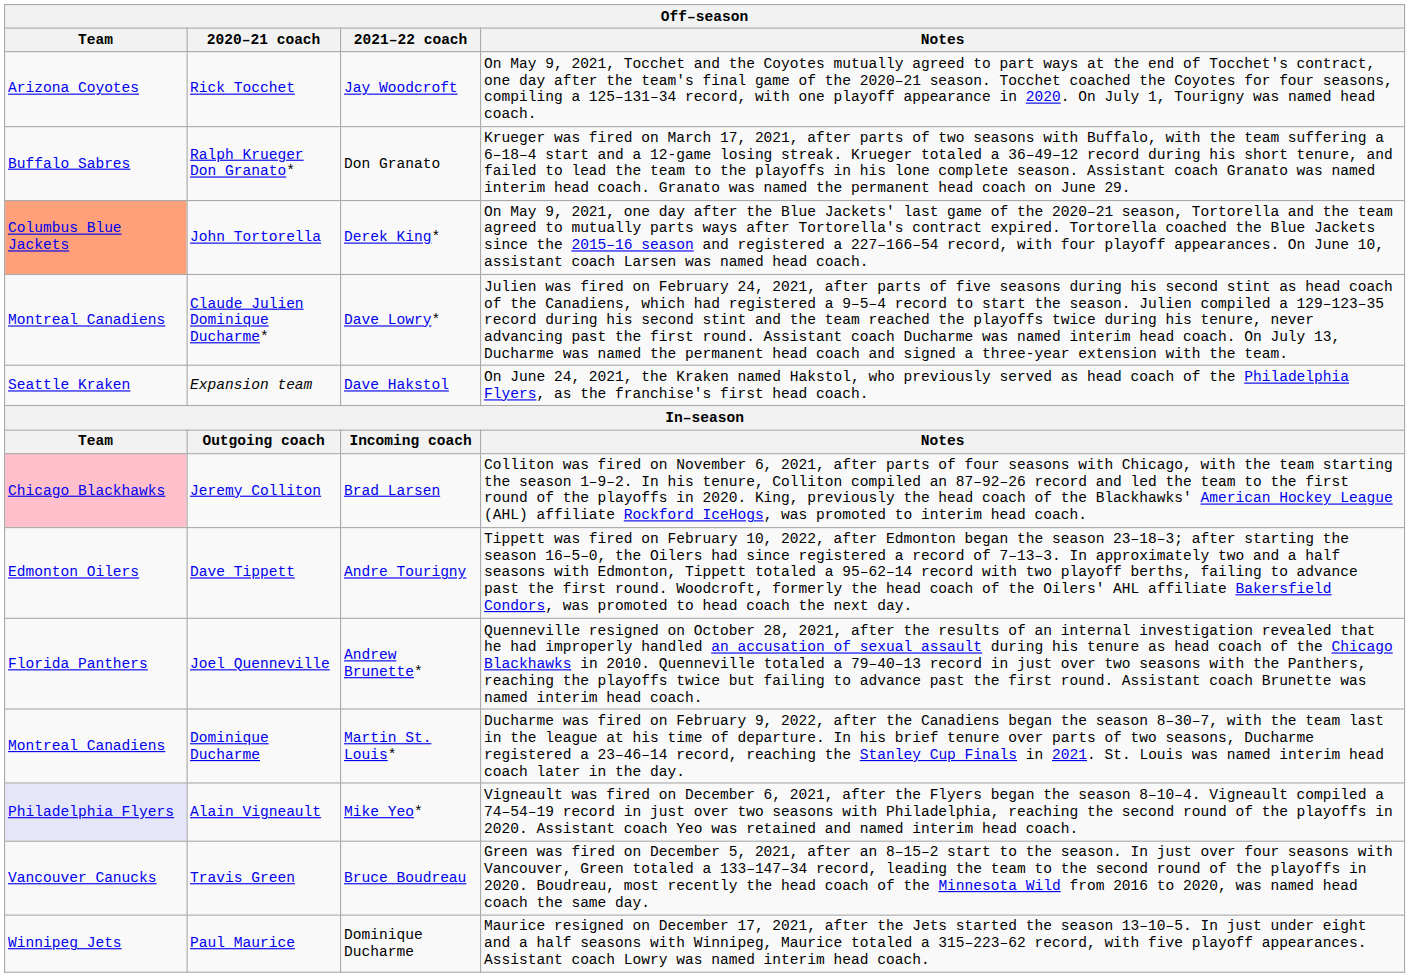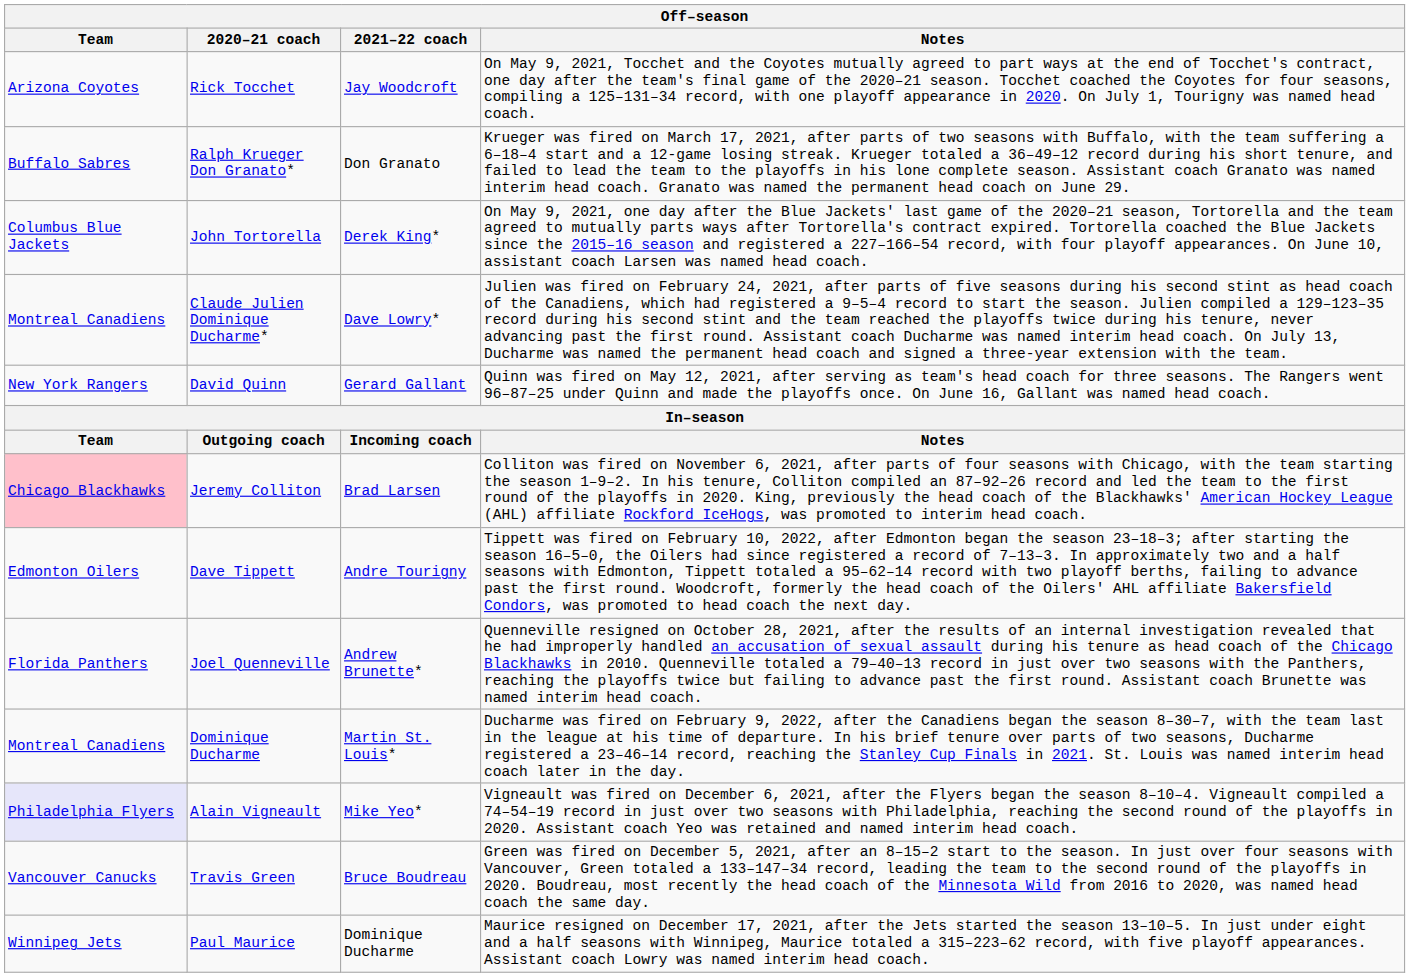John Tortorella | Team: lightsalmon background -> no background
+ row: New York Rangers | David Quinn | Gerard Gallant | Quinn was fired on May 12, 2021, after serving as team's head coach for three seasons. The Rangers went 96–87–25 under Quinn and made the playoffs once. On June 16, Gallant was named head coach.
- row: Seattle Kraken | Expansion team | Dave Hakstol | On June 24, 2021, the Kraken named Hakstol, who previously served as head coach of the Philadelphia Flyers, as the franchise's first head coach.
